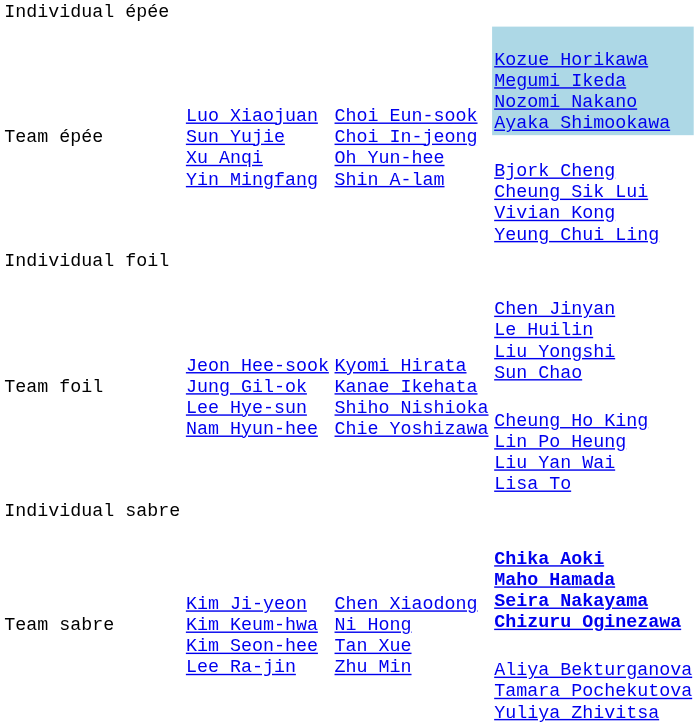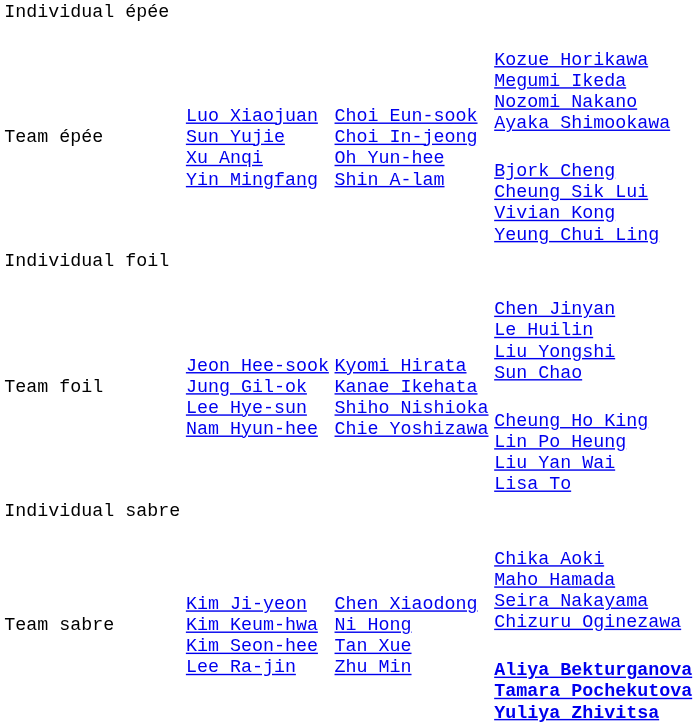Kozue Horikawa Megumi Ikeda Nozomi Nakano Ayaka Shimookawa | column 4: lightblue background -> no background
Chika Aoki Maho Hamada Seira Nakayama Chizuru Oginezawa | column 4: bold -> normal
Aliya Bekturganova Tamara Pochekutova Yuliya Zhivitsa | column 4: normal -> bold
